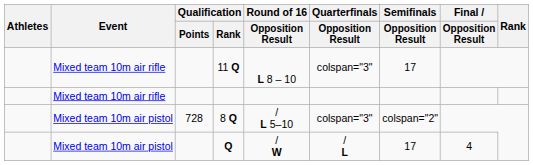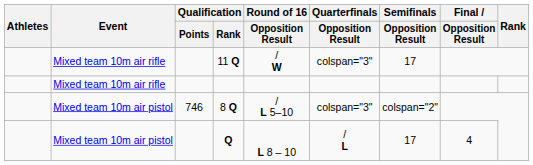11 Q | Round of 16 / Opposition Result: L 8 – 10 -> / W
8 Q | Qualification / Points: 728 -> 746
Q | Round of 16 / Opposition Result: / W -> L 8 – 10
